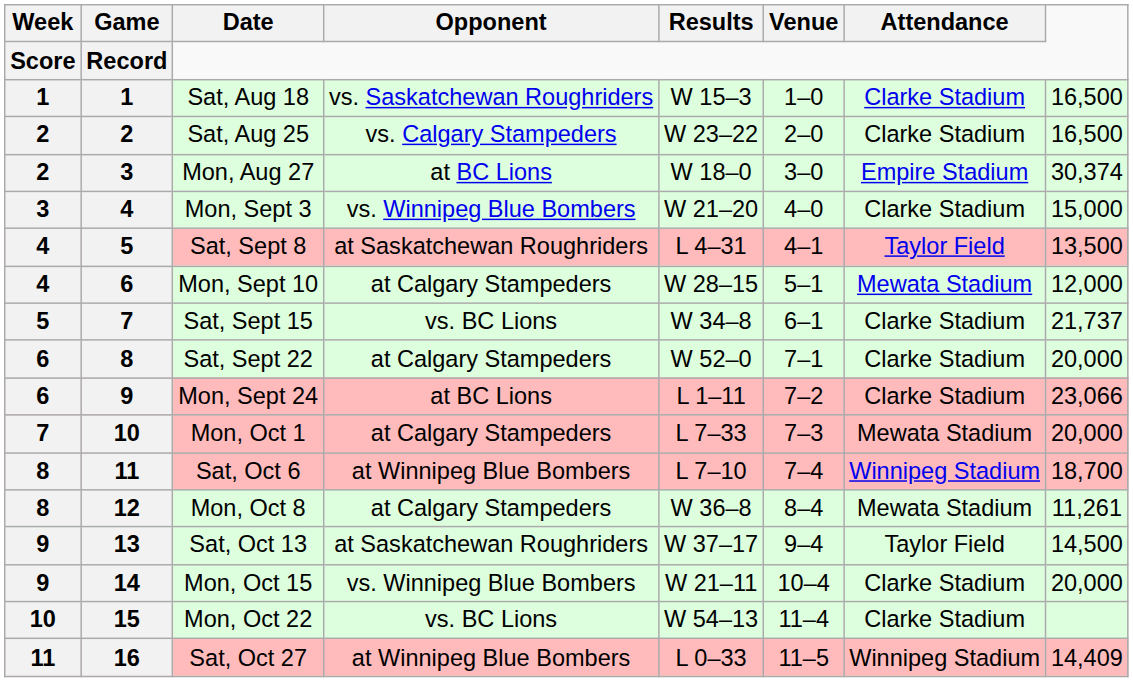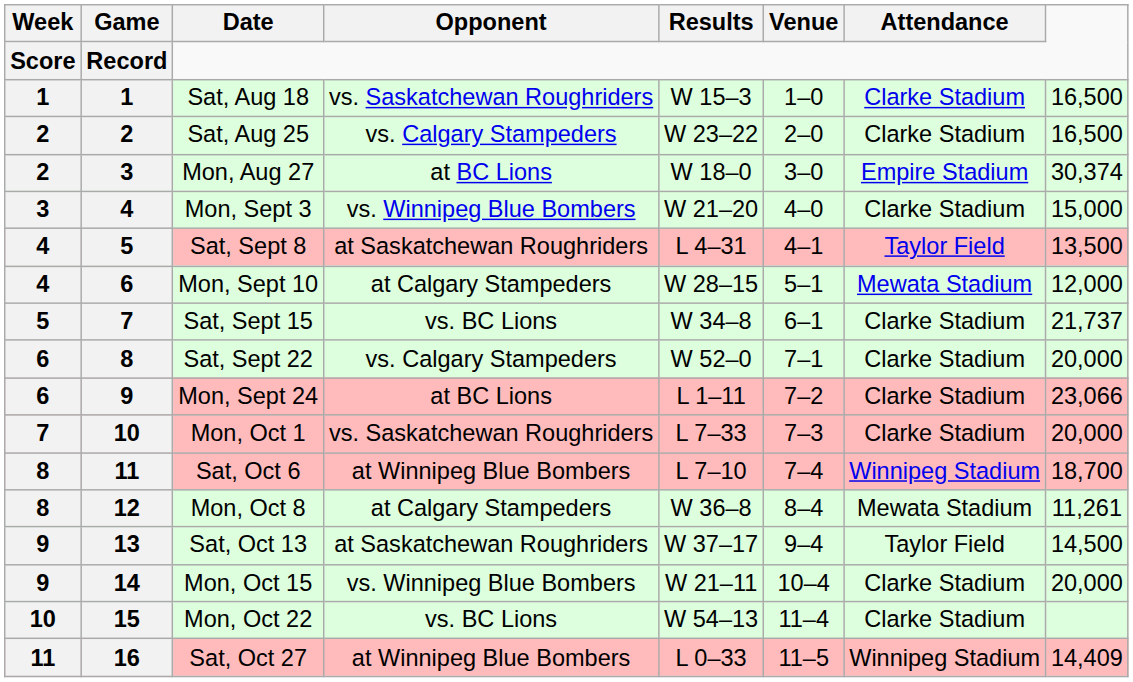Sat, Sept 22 | Opponent: at Calgary Stampeders -> vs. Calgary Stampeders
Mon, Oct 1 | Opponent: at Calgary Stampeders -> vs. Saskatchewan Roughriders
Mon, Oct 1 | Attendance: Mewata Stadium -> Clarke Stadium
